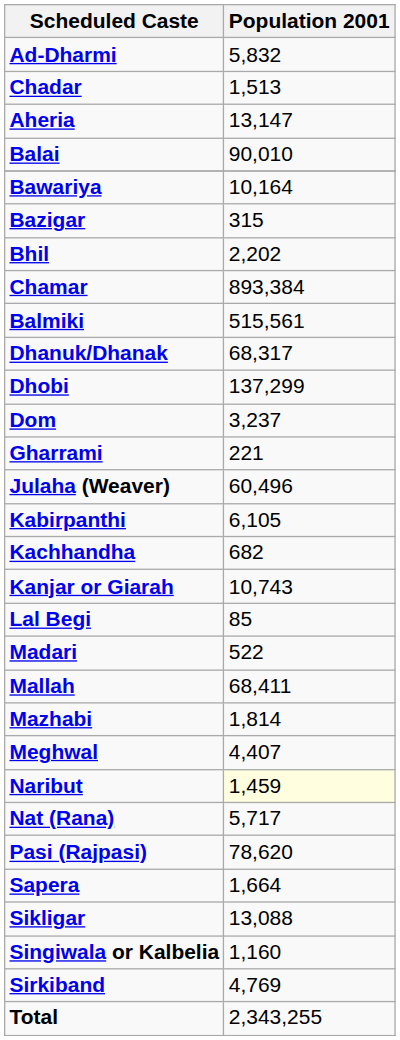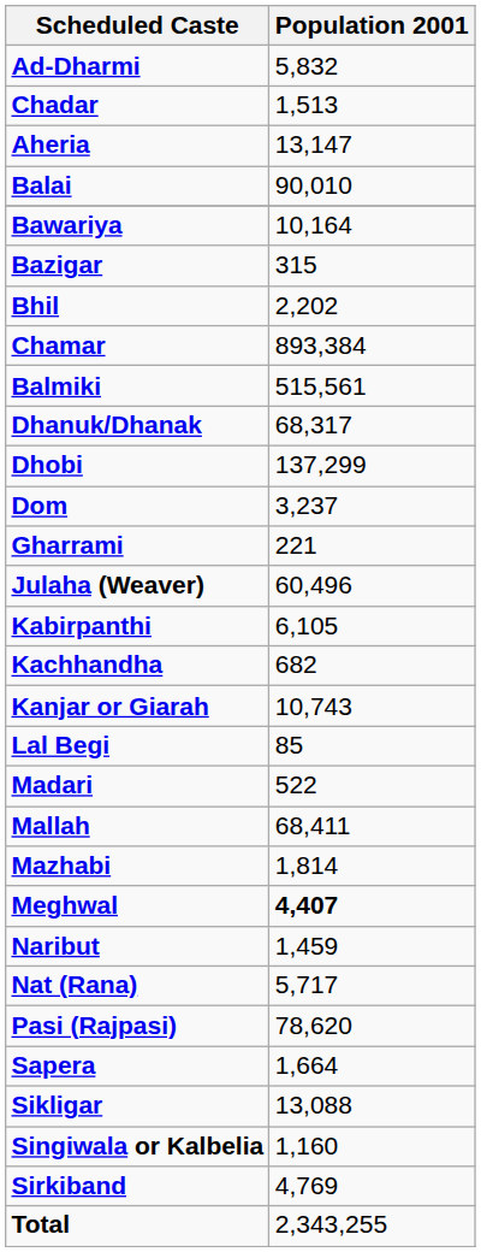Meghwal | Population 2001: normal -> bold
Naribut | Population 2001: lightyellow background -> no background
